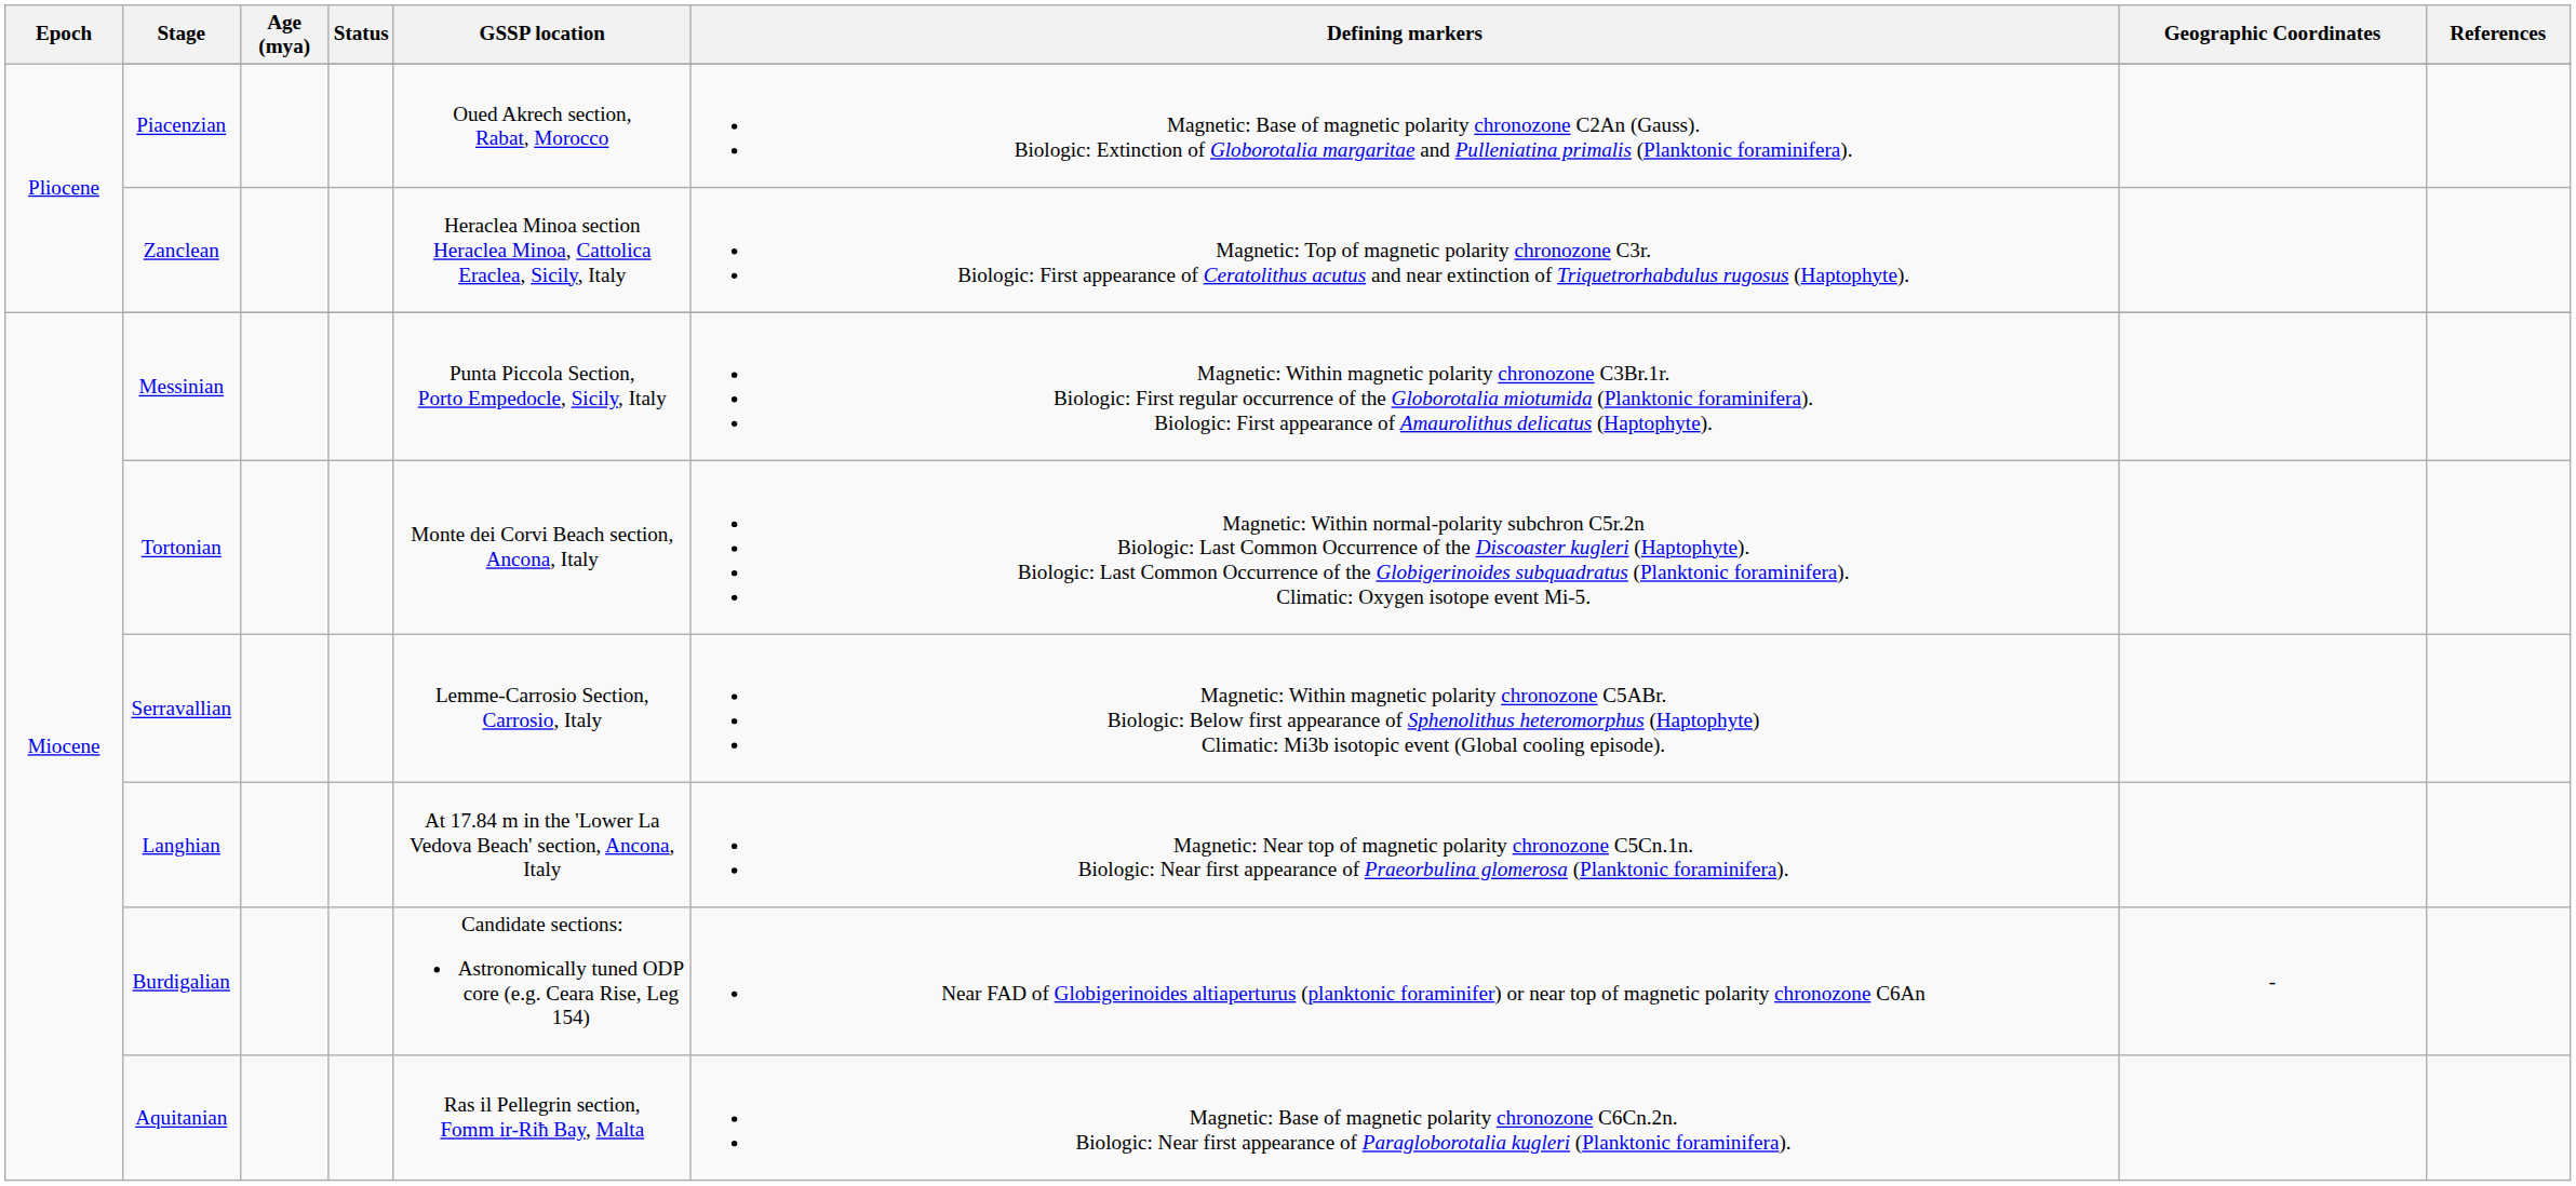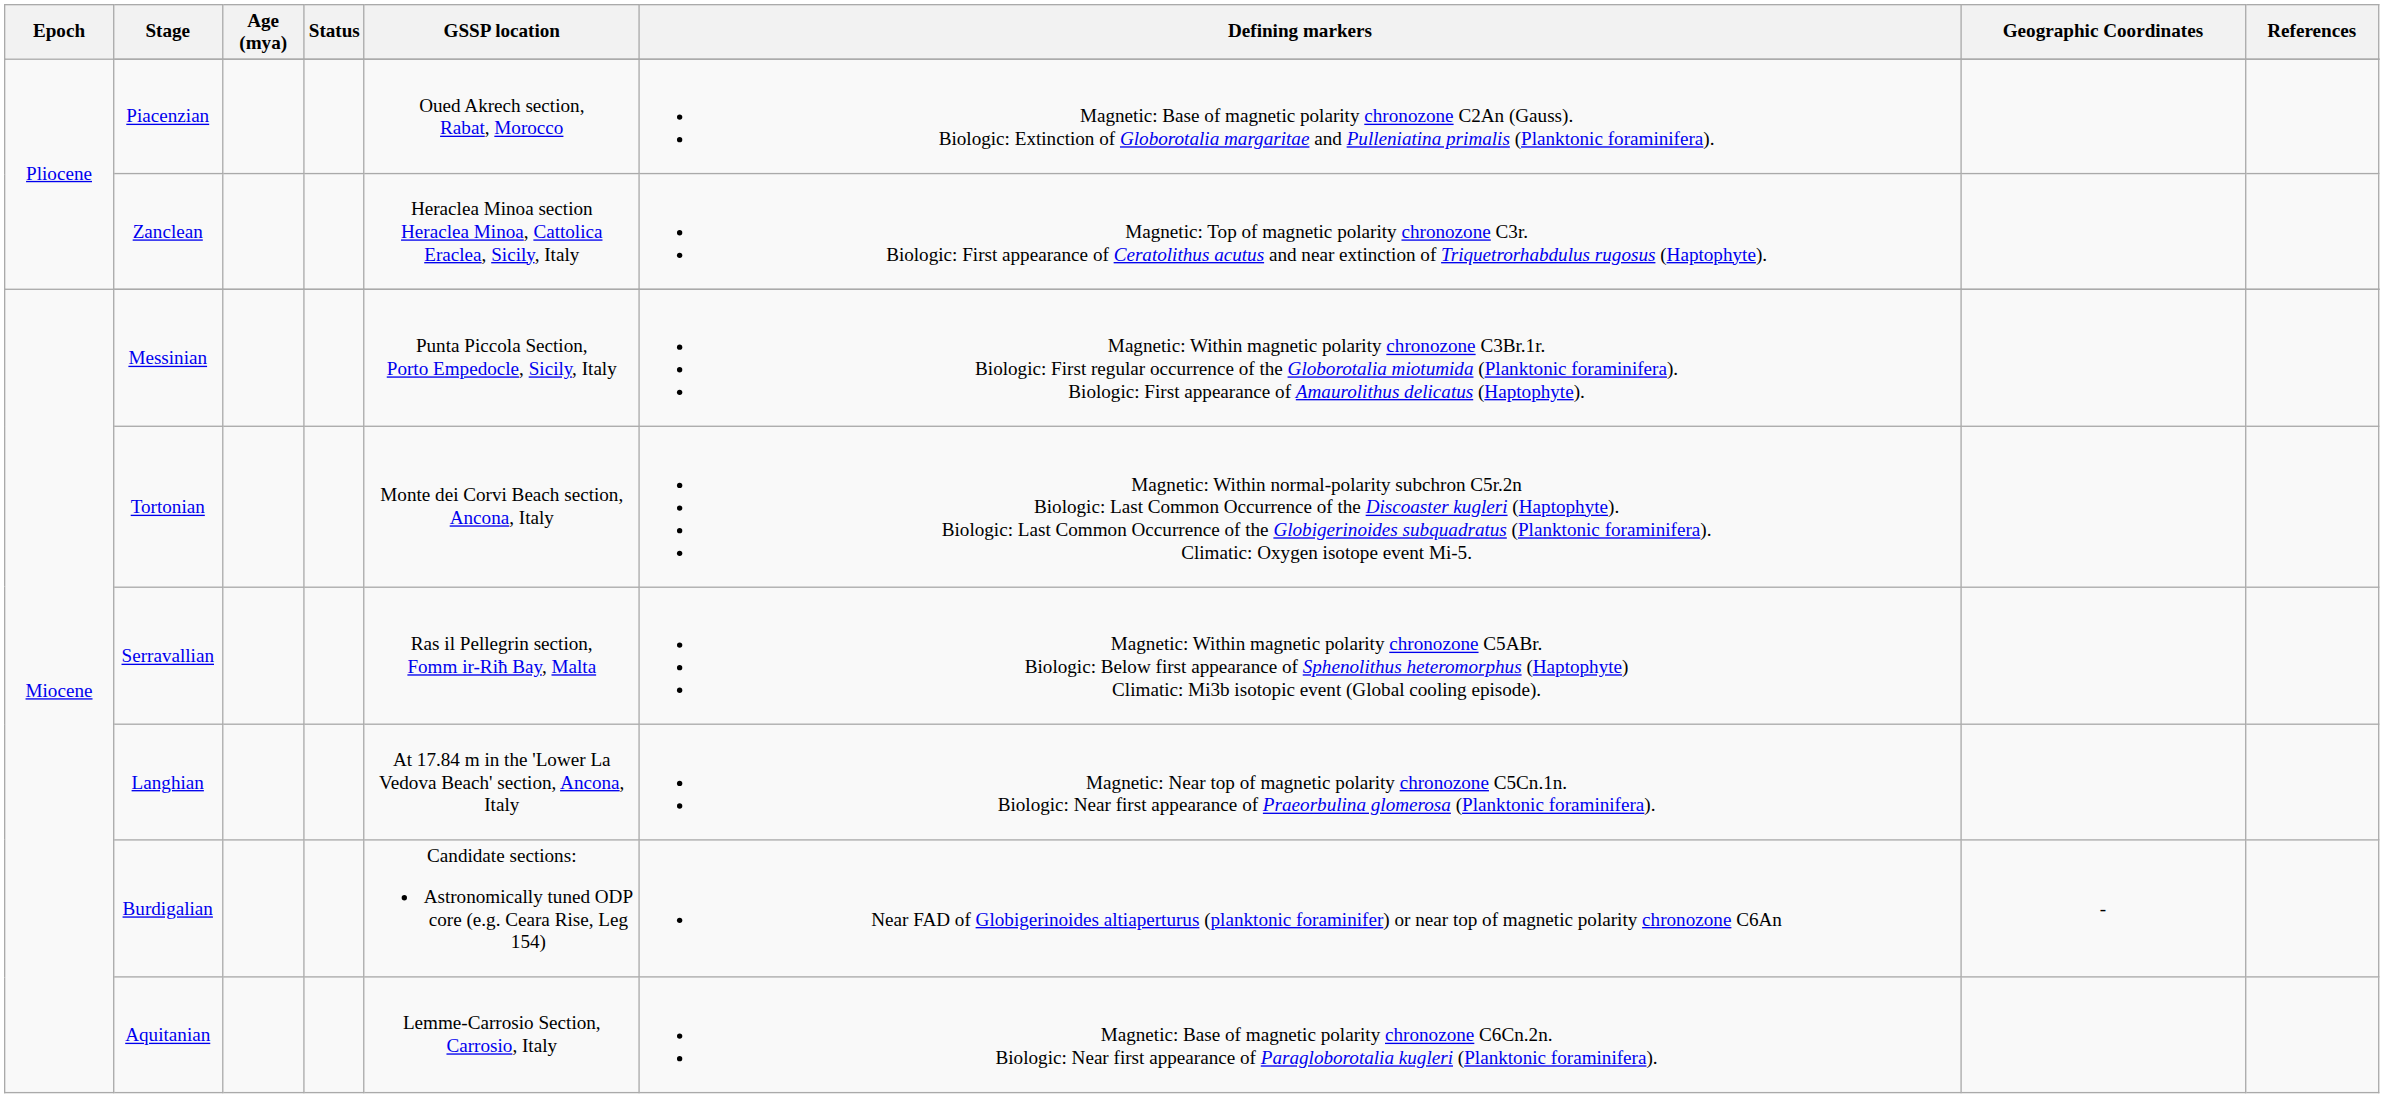Serravallian | GSSP location: Lemme-Carrosio Section, Carrosio, Italy -> Ras il Pellegrin section, Fomm ir-Riħ Bay, Malta
Aquitanian | GSSP location: Ras il Pellegrin section, Fomm ir-Riħ Bay, Malta -> Lemme-Carrosio Section, Carrosio, Italy
